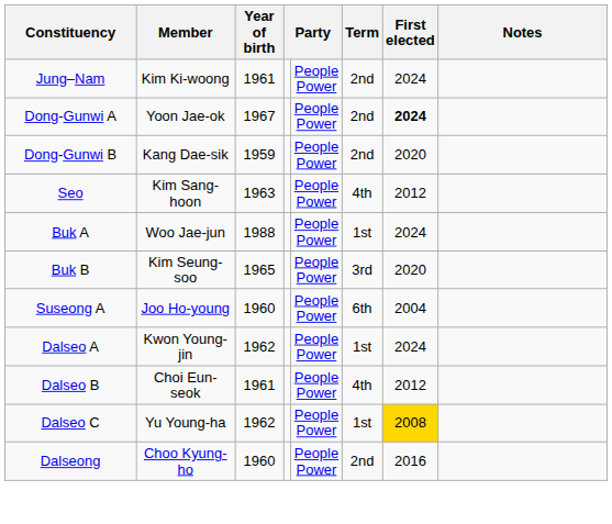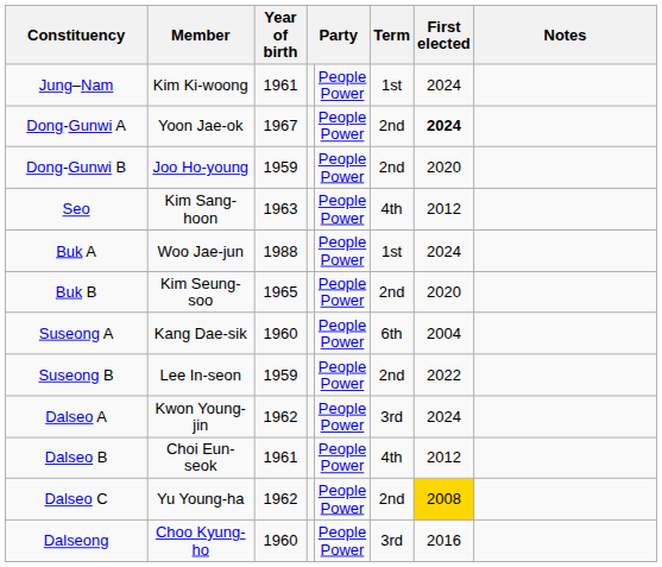Jung–Nam | Term: 2nd -> 1st
Dong-Gunwi B | Member: Kang Dae-sik -> Joo Ho-young
Buk B | Term: 3rd -> 2nd
Suseong A | Member: Joo Ho-young -> Kang Dae-sik
+ row: Suseong B | Lee In-seon | 1959 | People Power | 2nd | 2022
Dalseo A | Term: 1st -> 3rd
Dalseo C | Term: 1st -> 2nd
Dalseong | Term: 2nd -> 3rd
